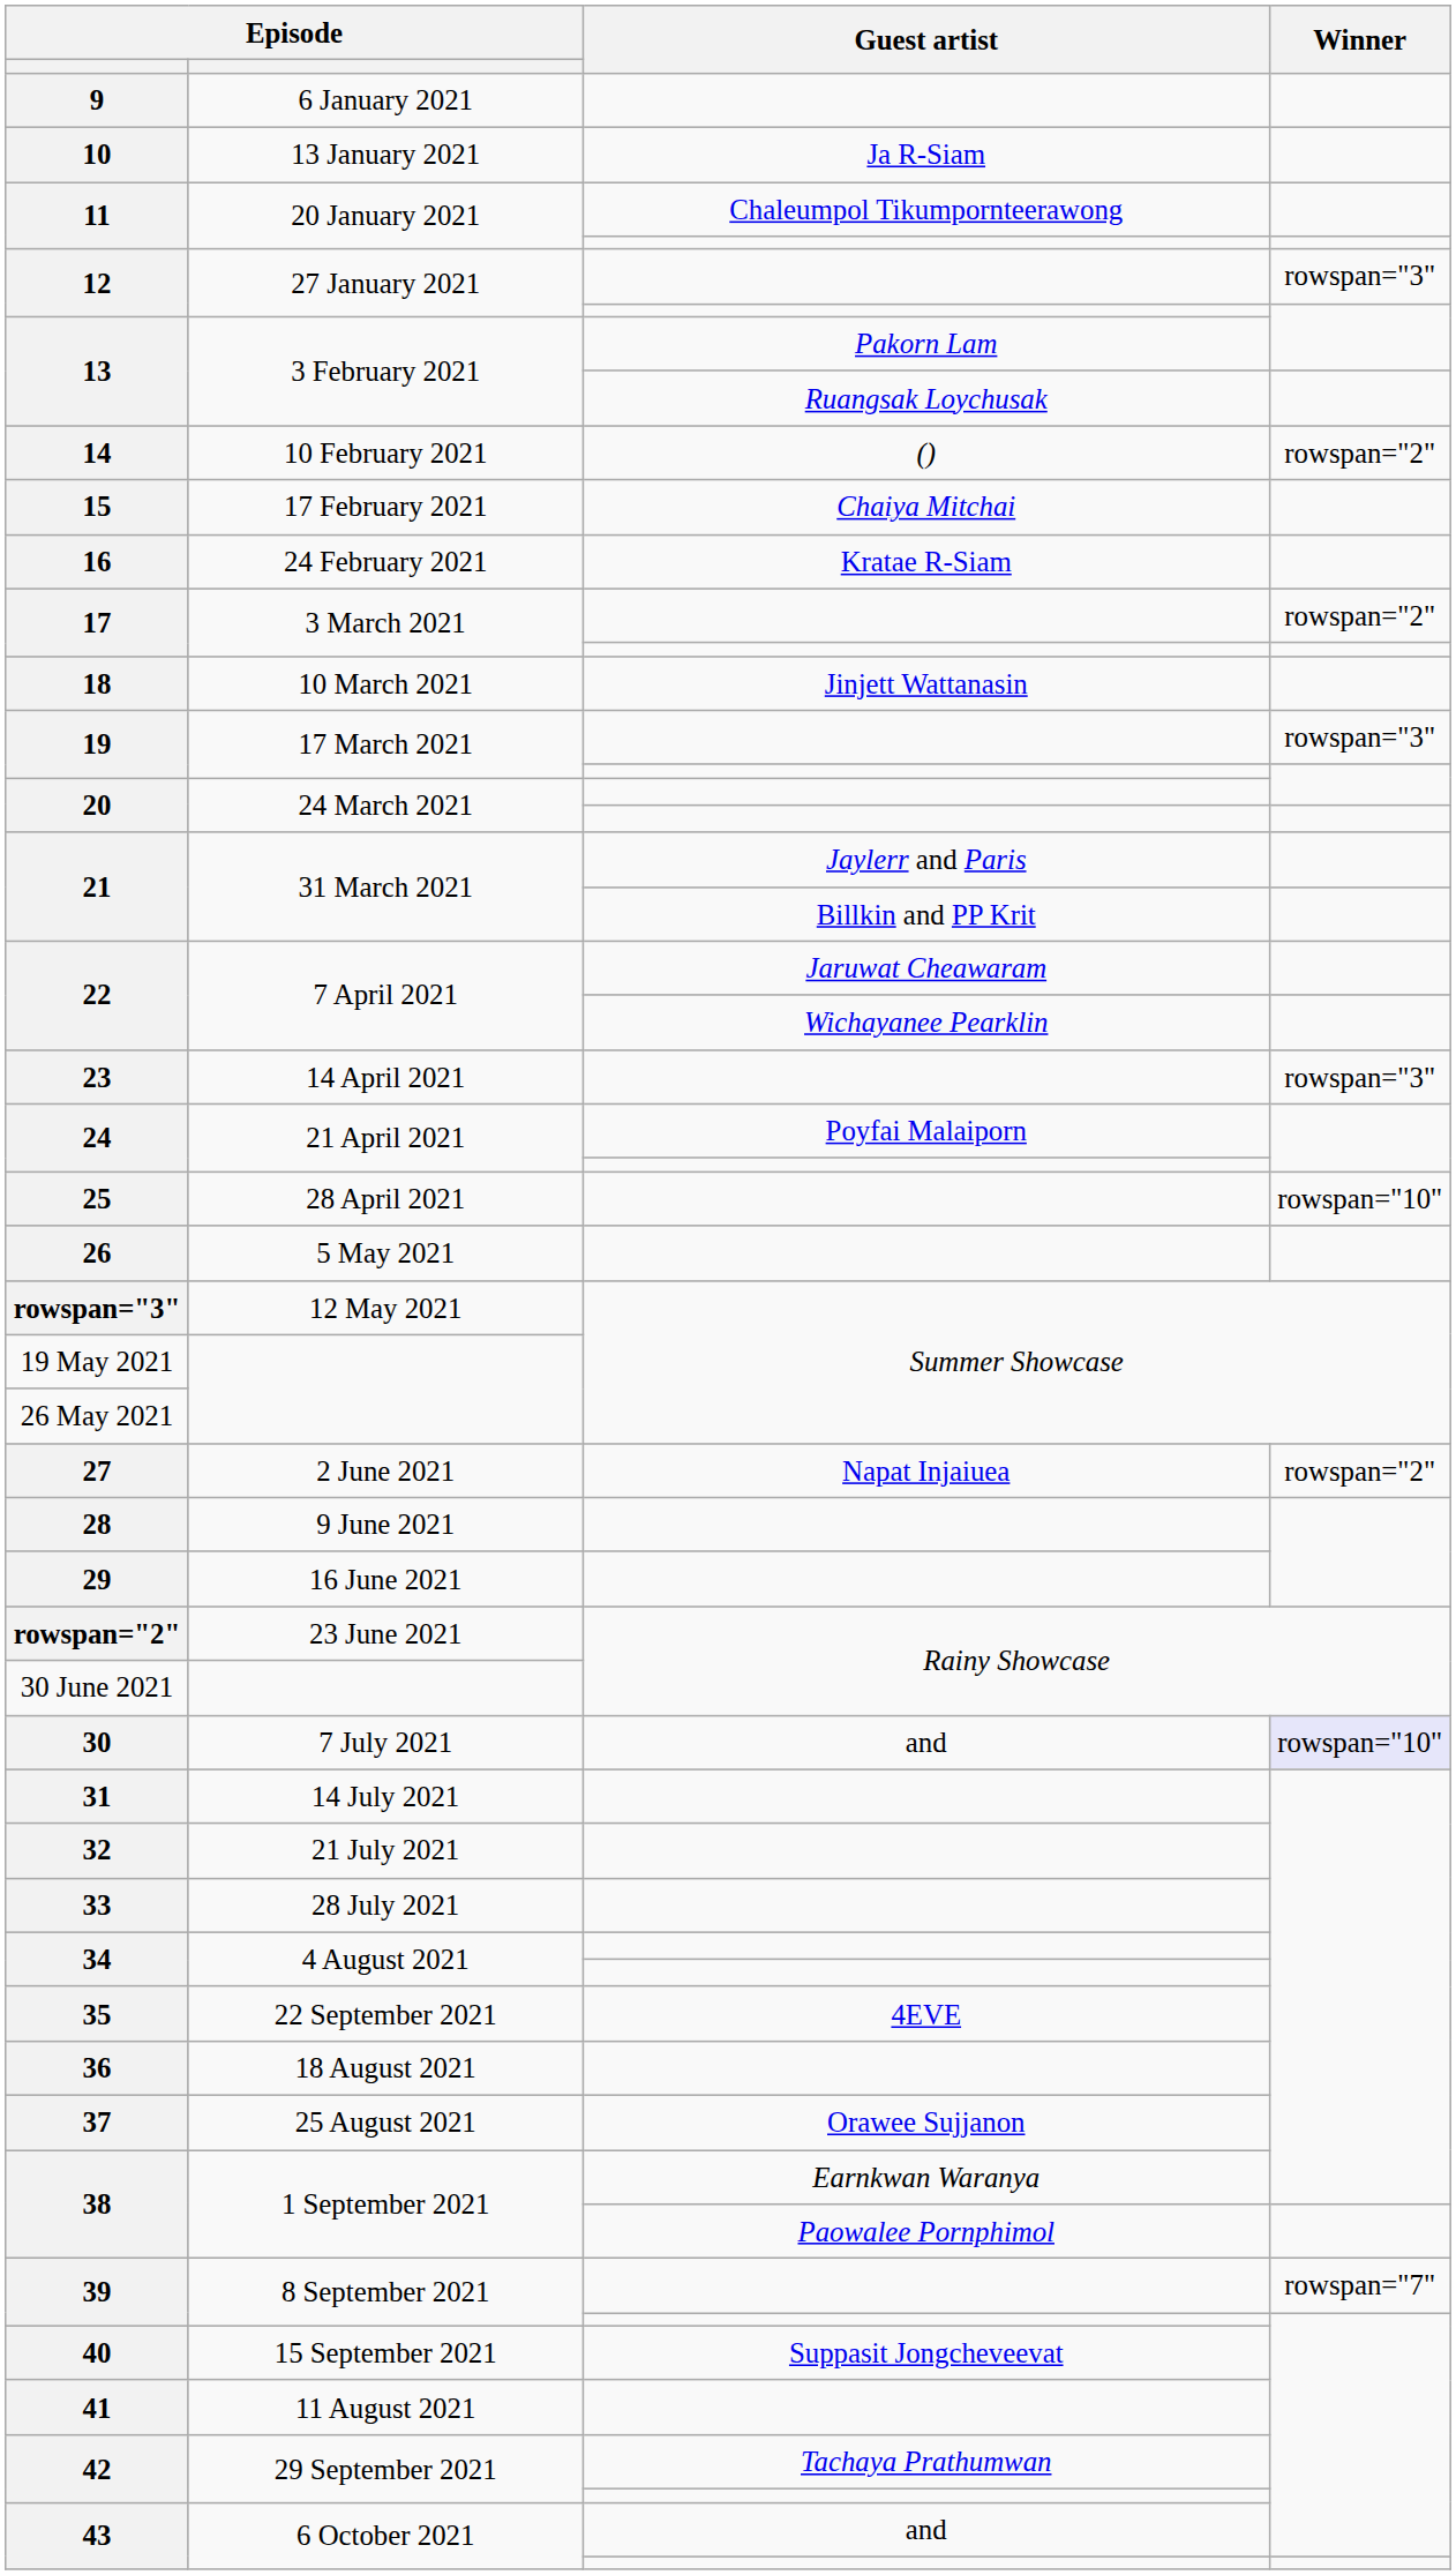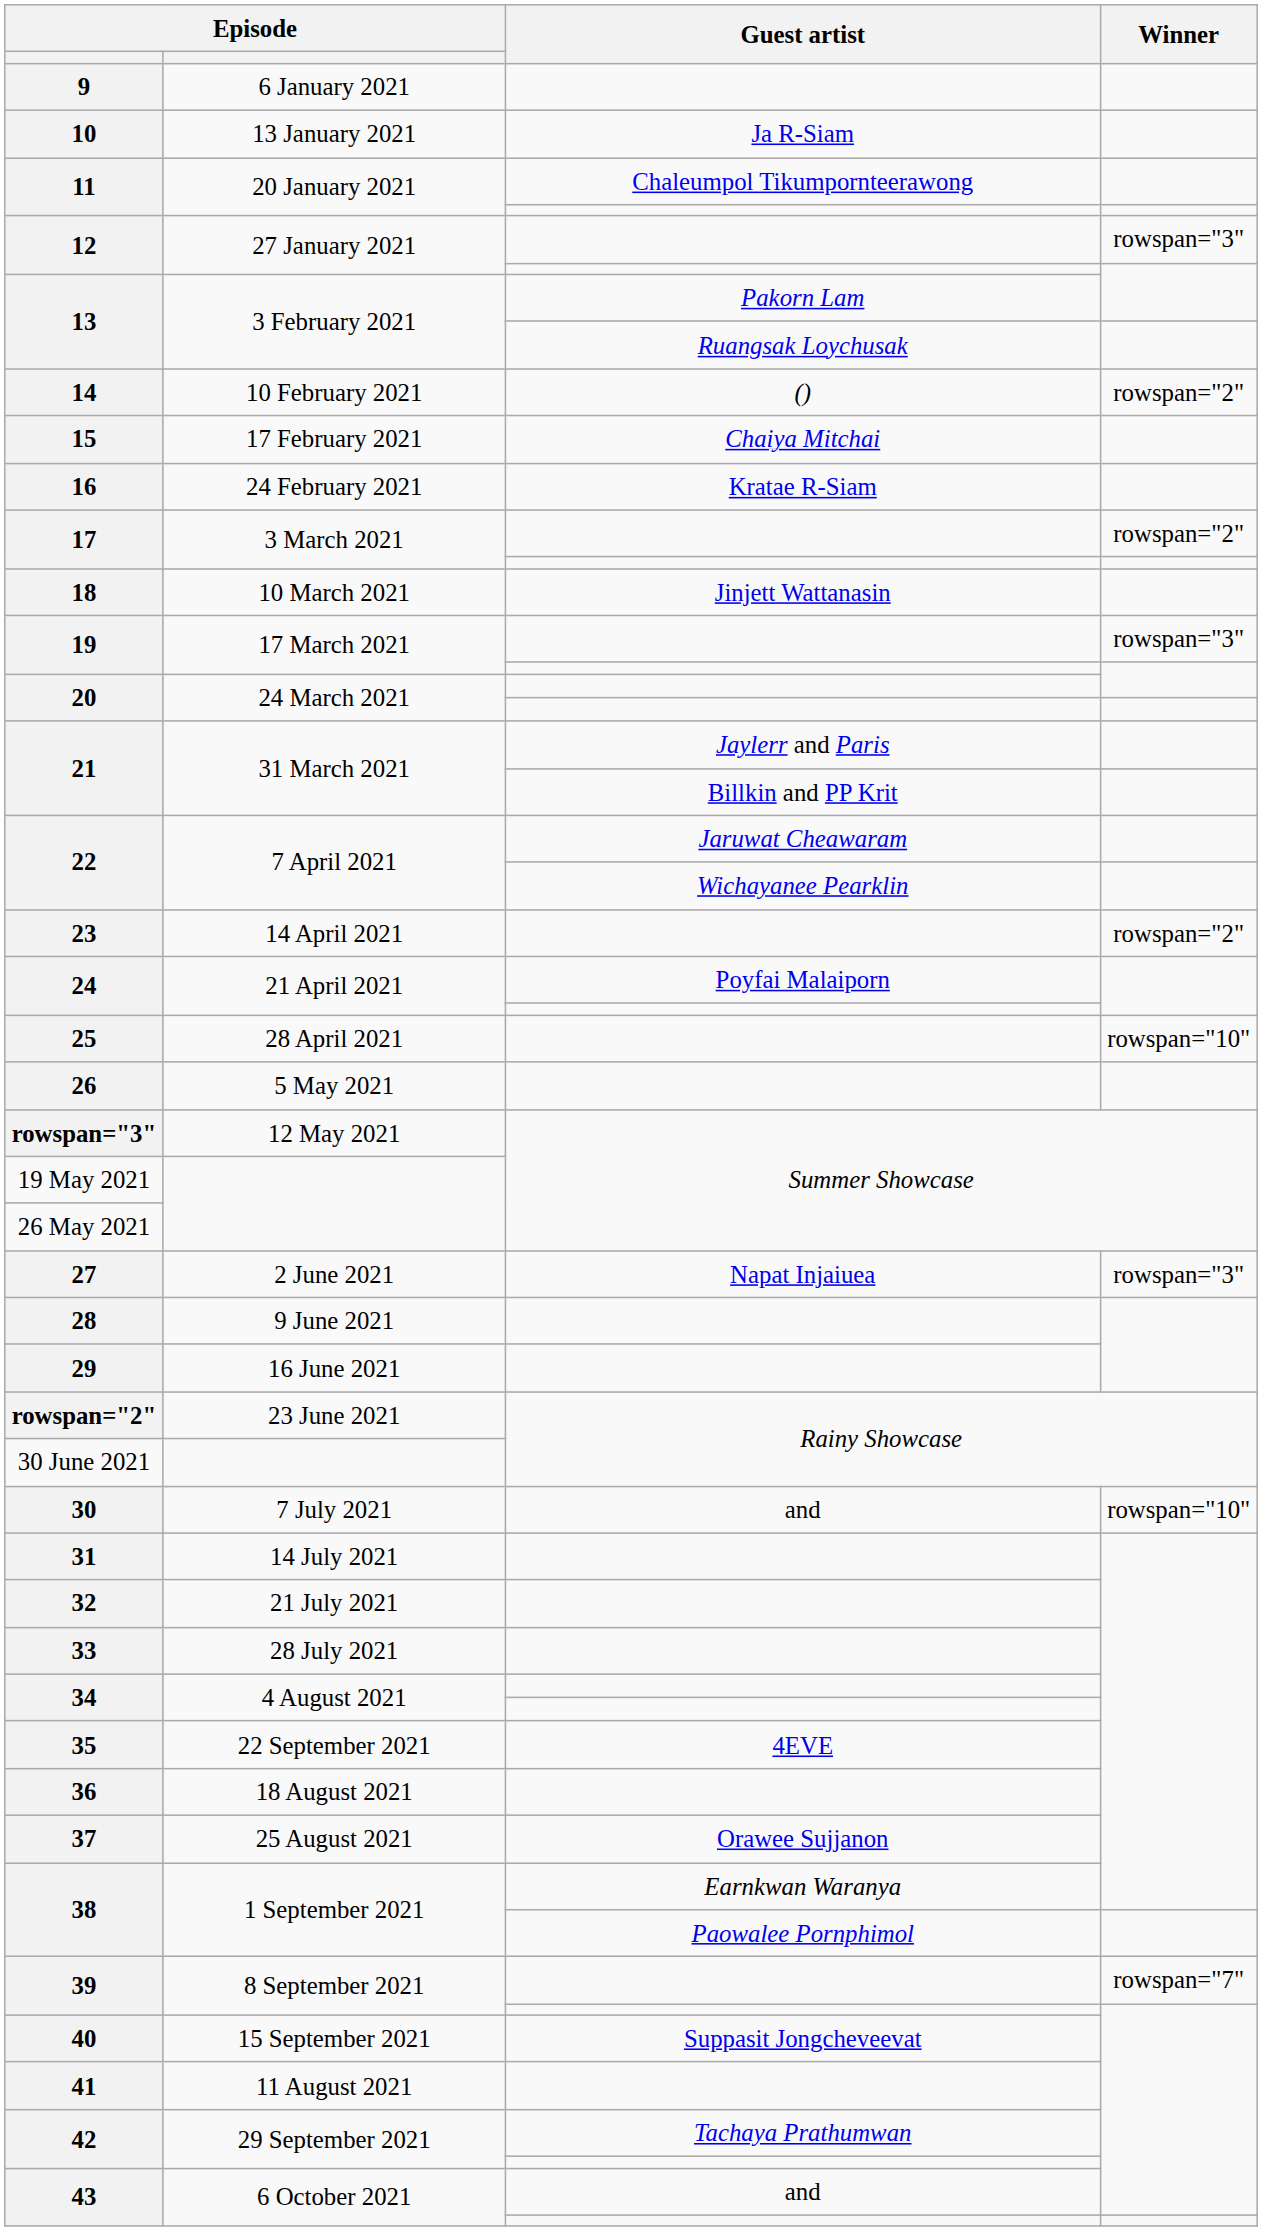23 | Winner: rowspan="3" -> rowspan="2"
27 | Winner: rowspan="2" -> rowspan="3"
30 | Winner: lavender background -> no background
